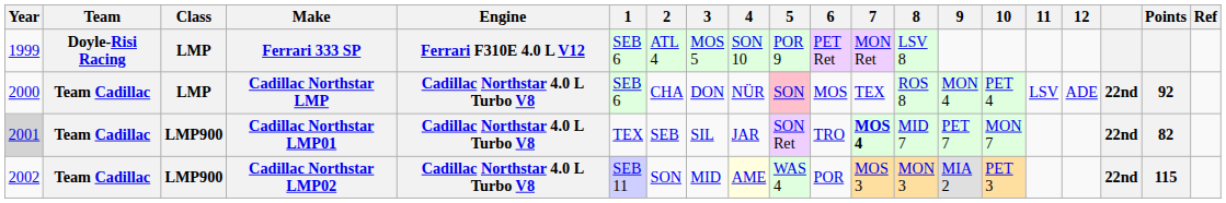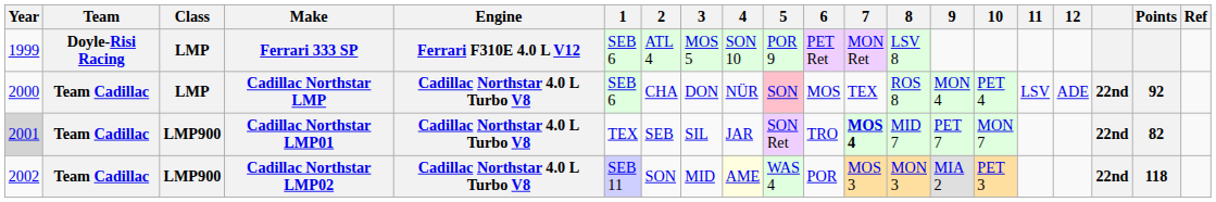Cadillac Northstar LMP02 | Points: 115 -> 118
